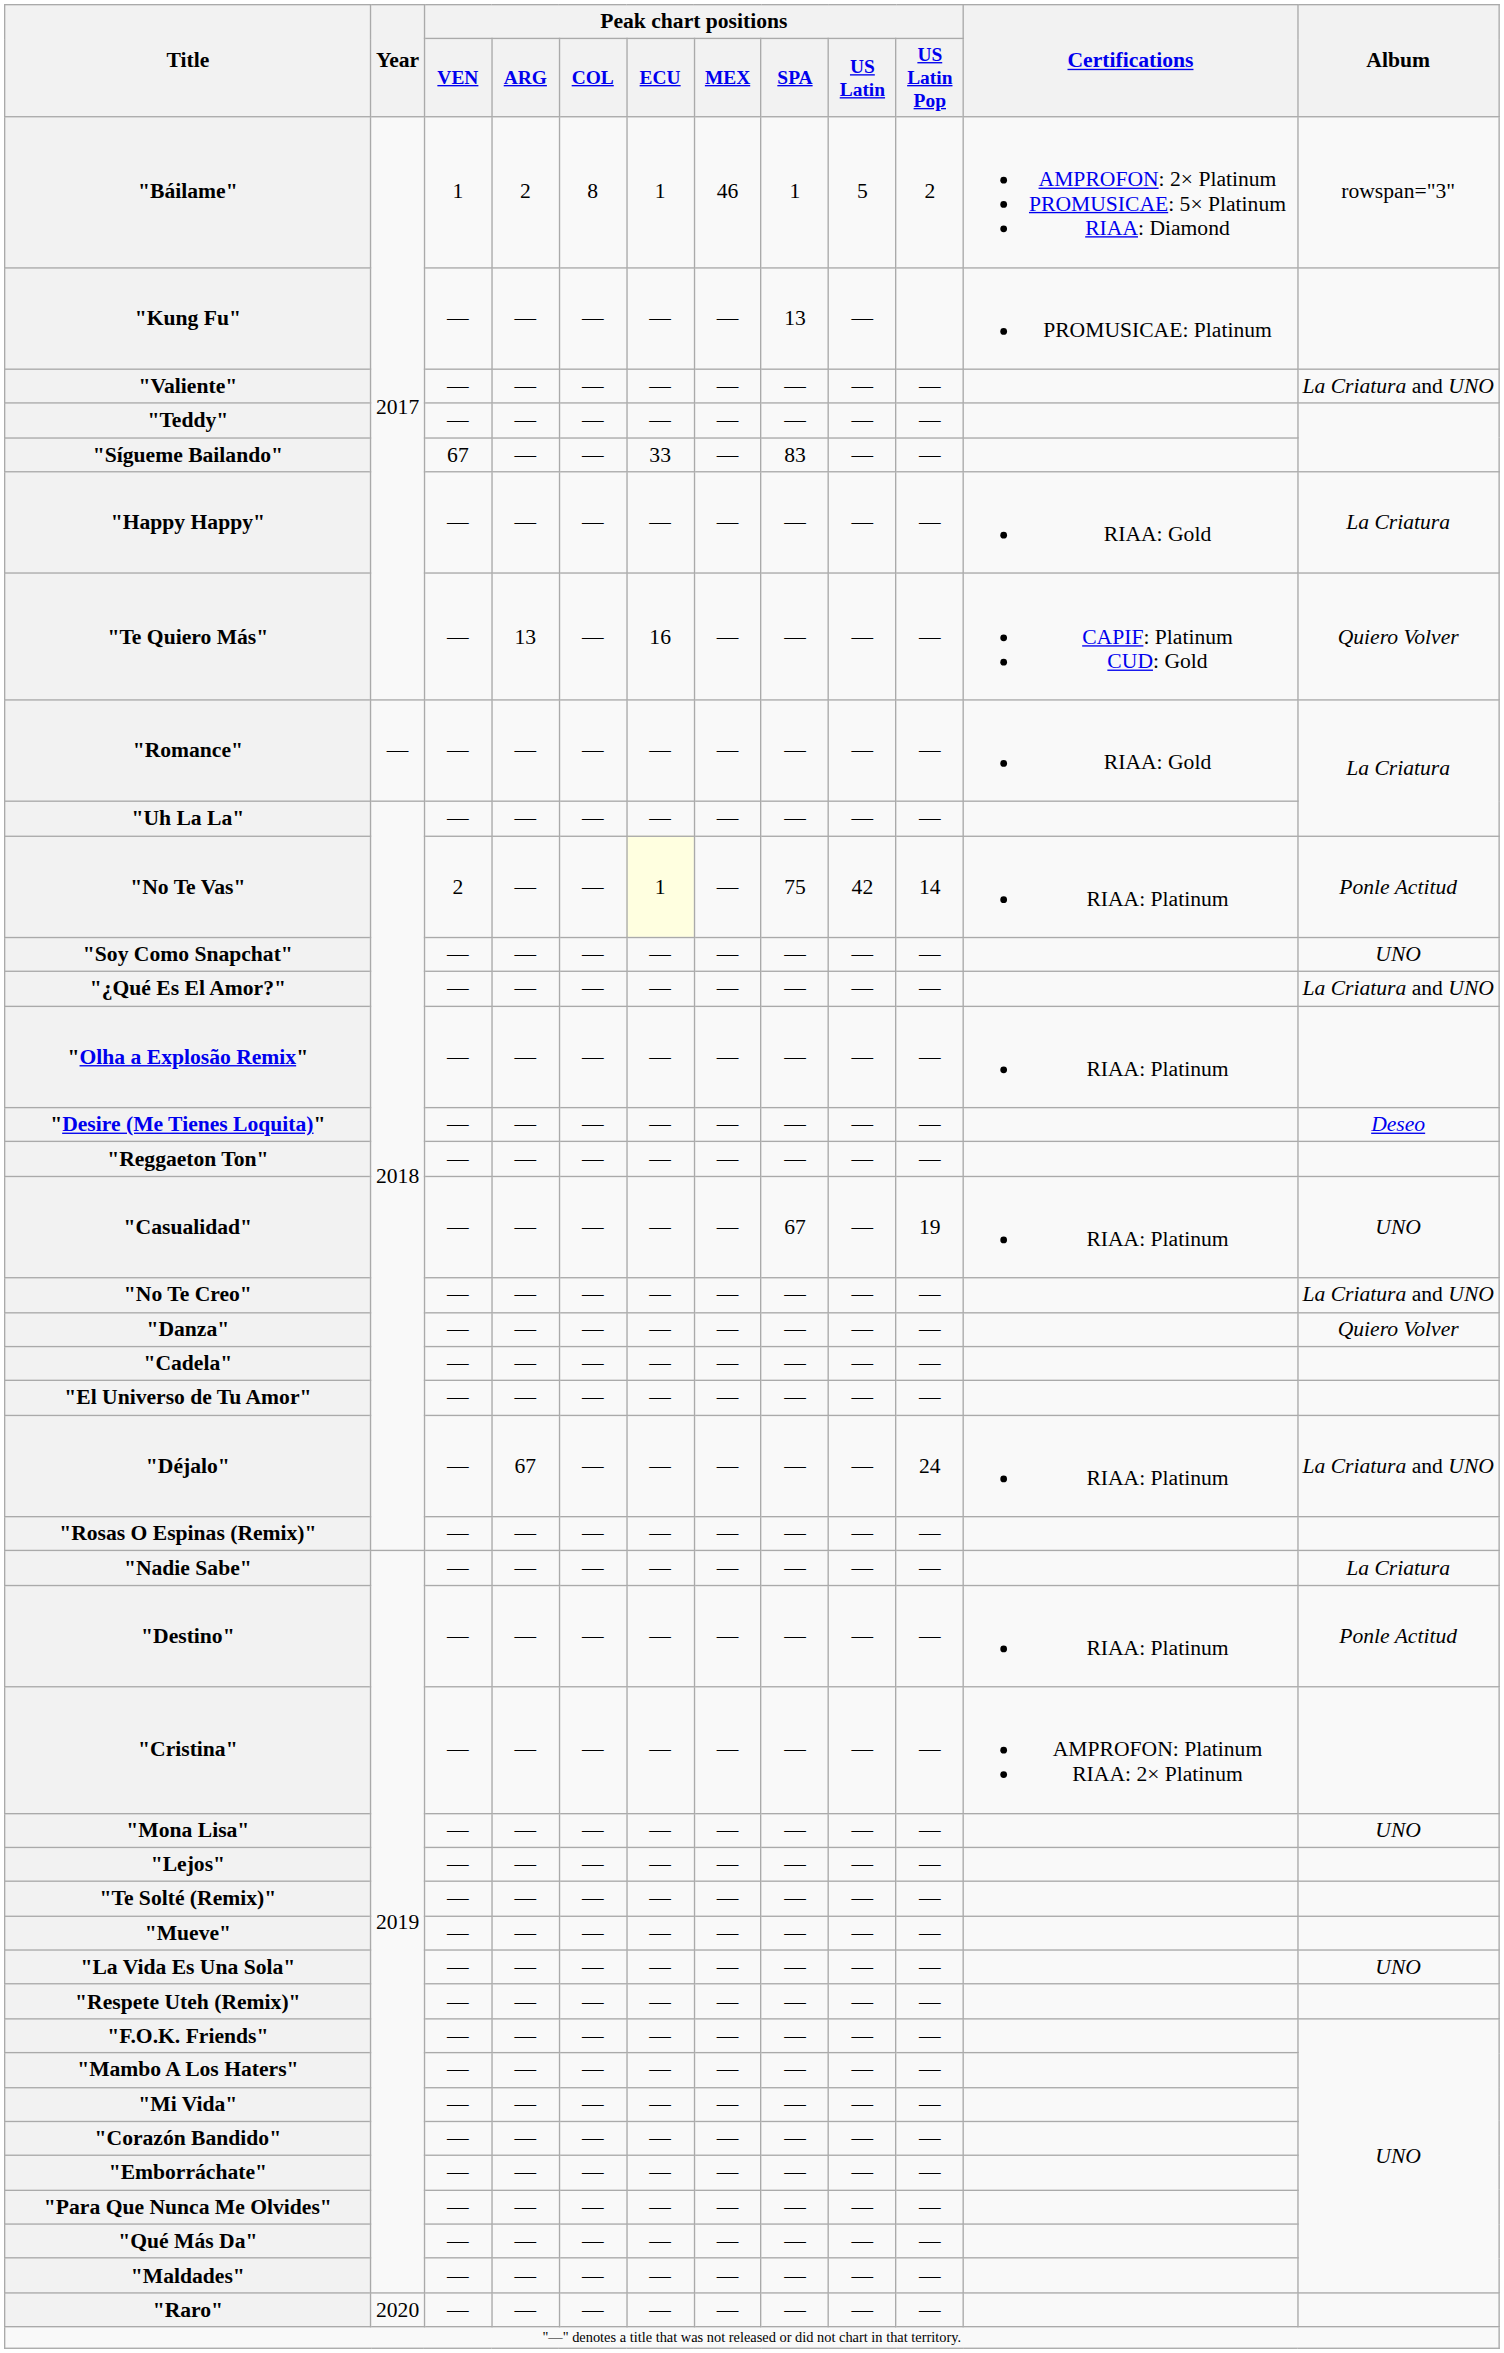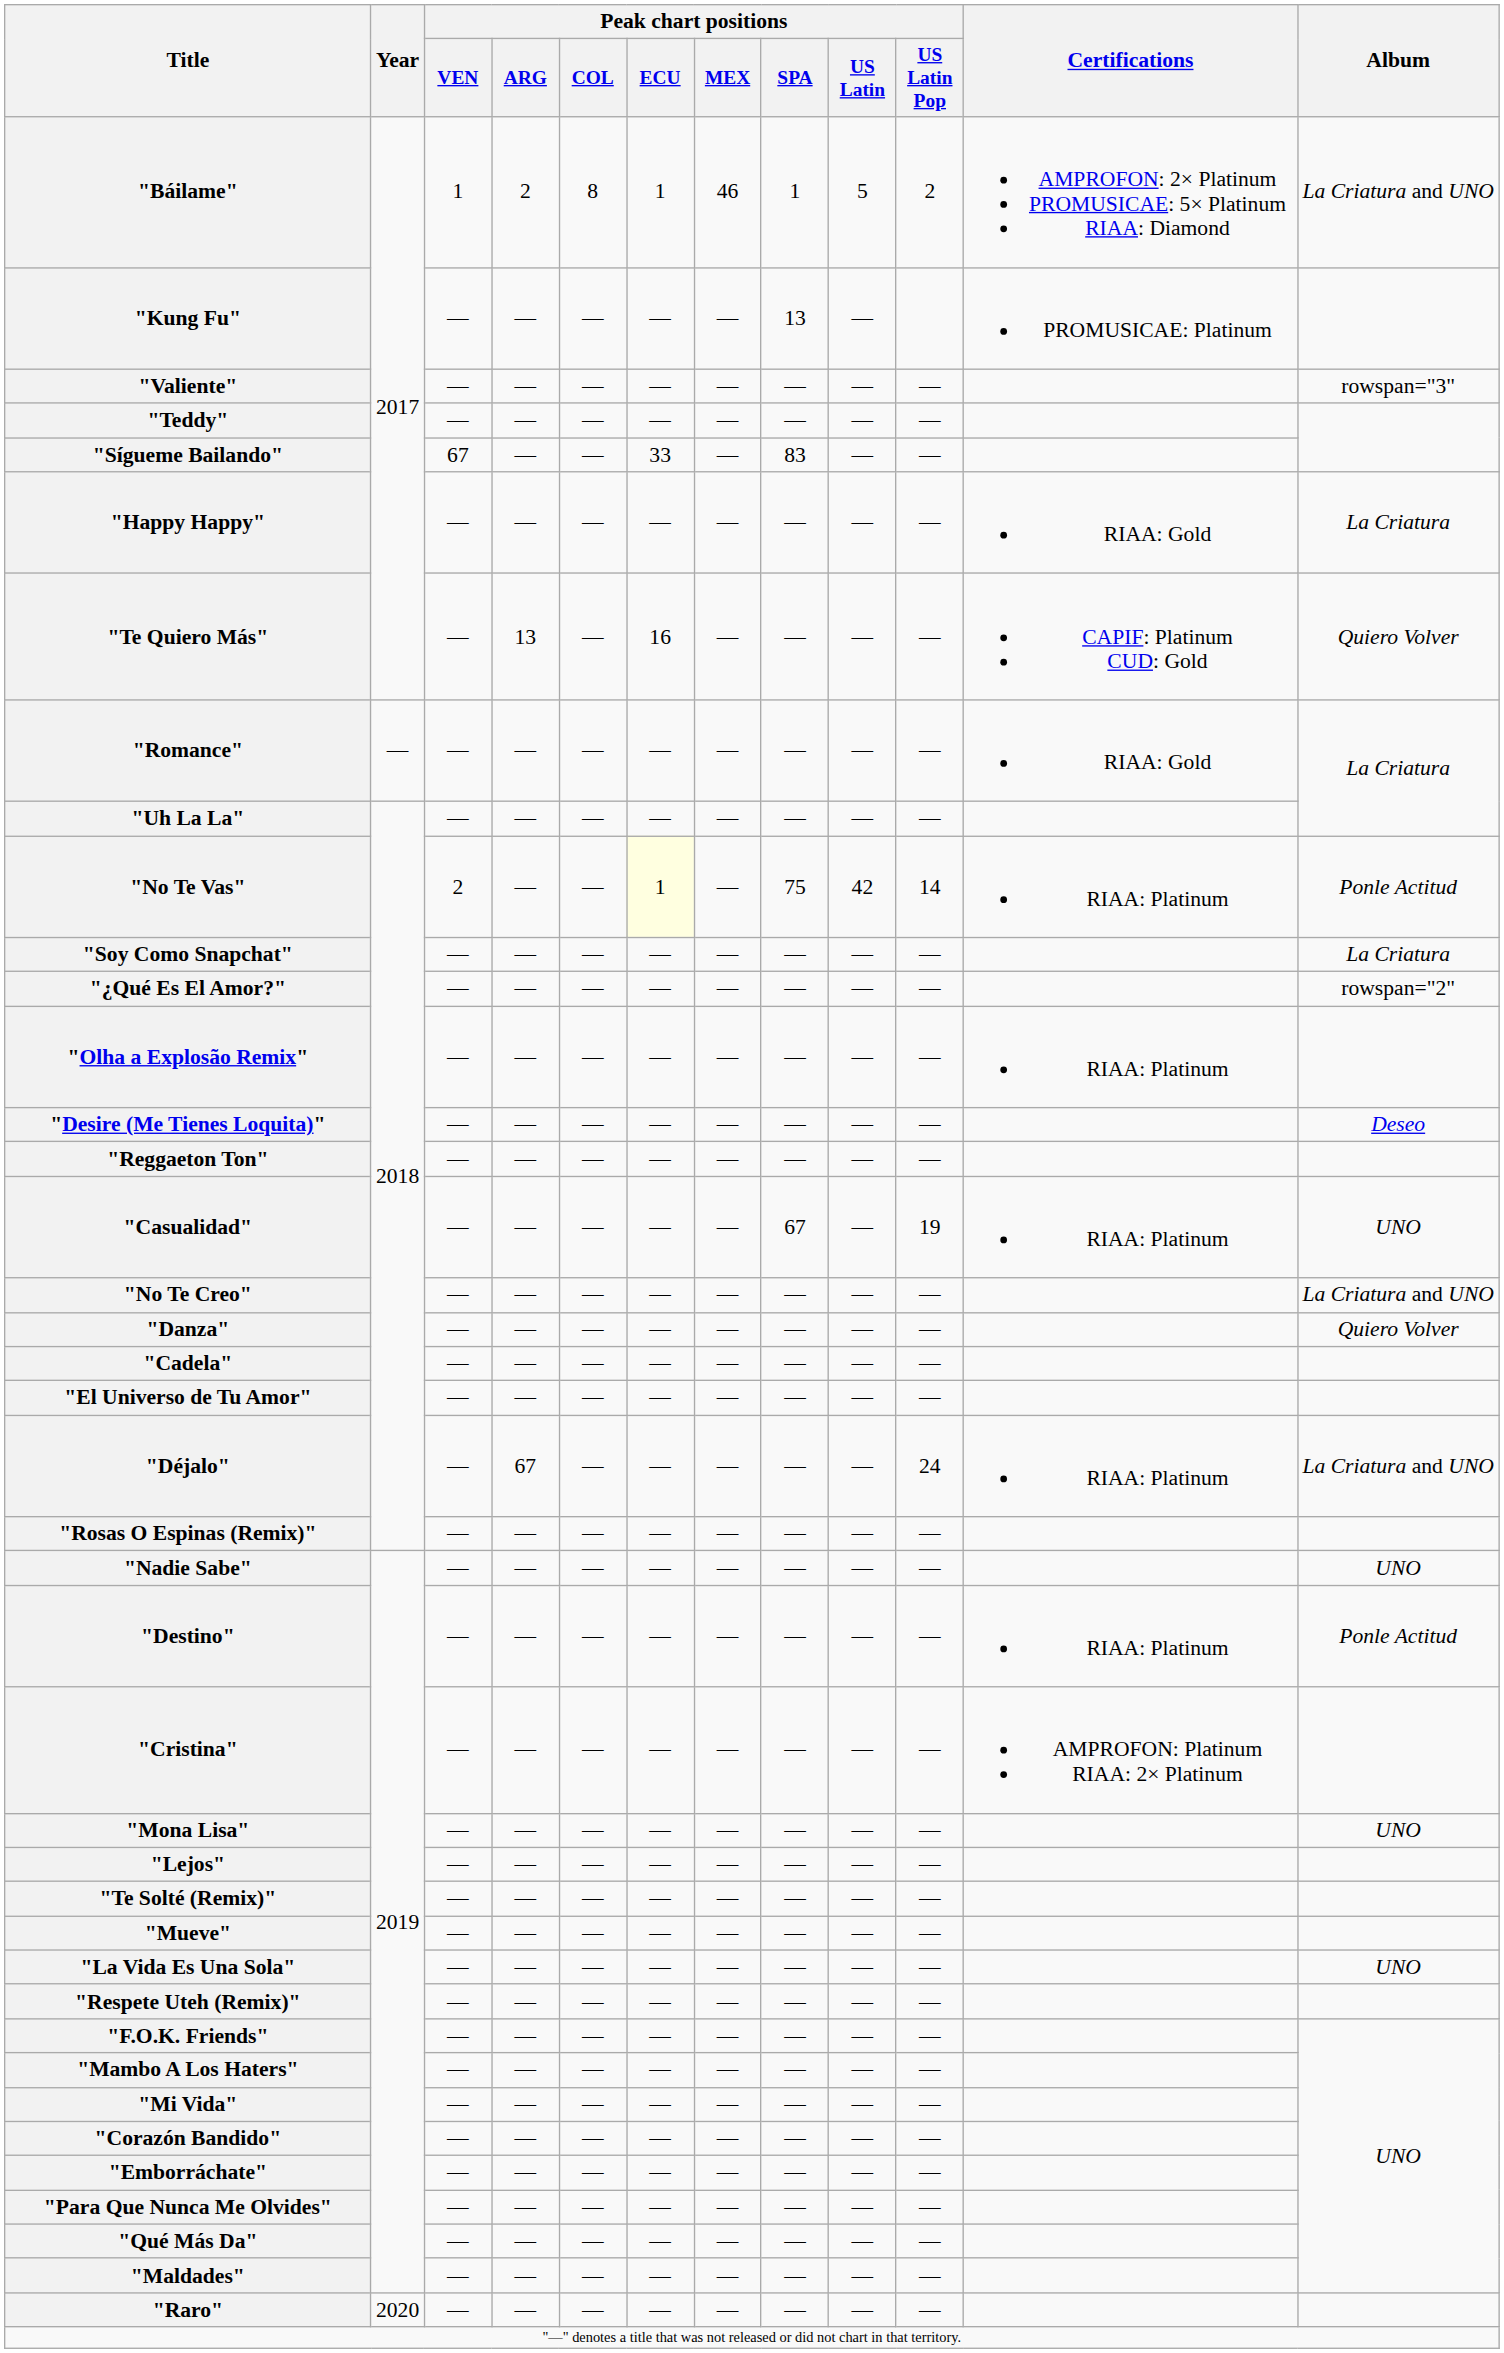"Báilame" | Album: rowspan="3" -> La Criatura and UNO
"Valiente" | Album: La Criatura and UNO -> rowspan="3"
"Soy Como Snapchat" | Album: UNO -> La Criatura
"¿Qué Es El Amor?" | Album: La Criatura and UNO -> rowspan="2"
"Nadie Sabe" | Album: La Criatura -> UNO
